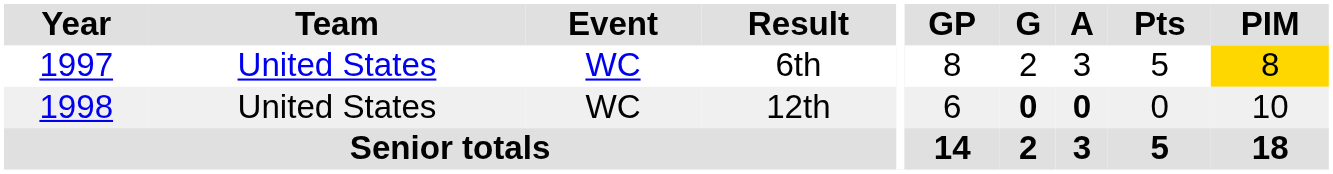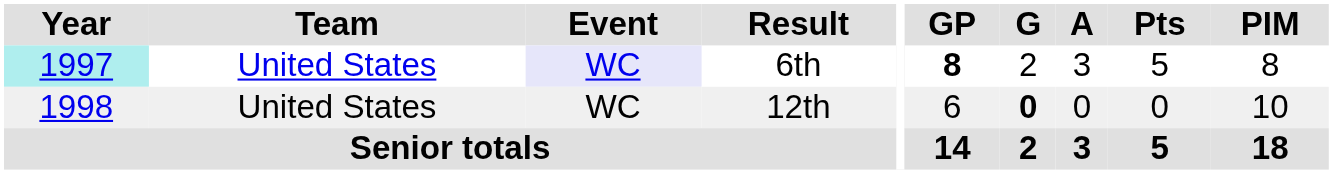6th | Year: no background -> paleturquoise background
6th | Event: no background -> lavender background
6th | GP: normal -> bold
6th | PIM: gold background -> no background
12th | A: bold -> normal
